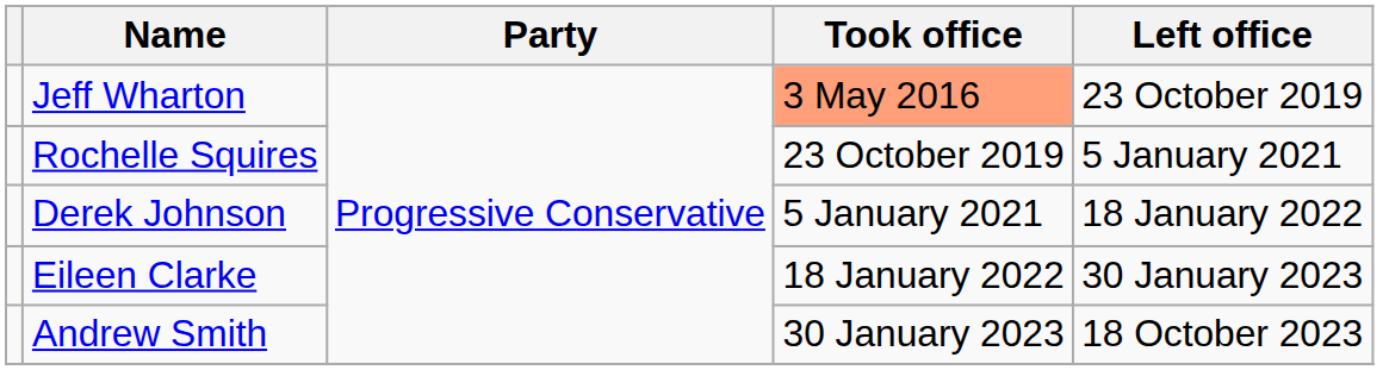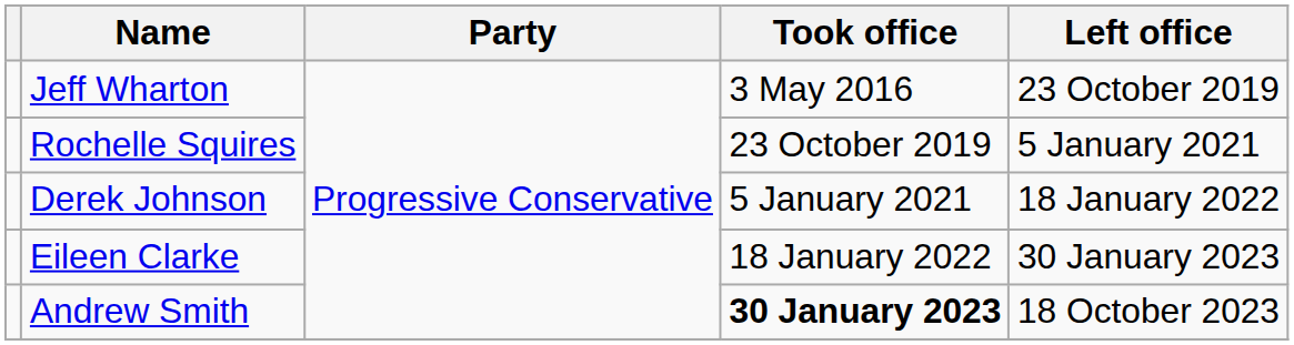Jeff Wharton | Took office: lightsalmon background -> no background
Andrew Smith | Took office: normal -> bold
